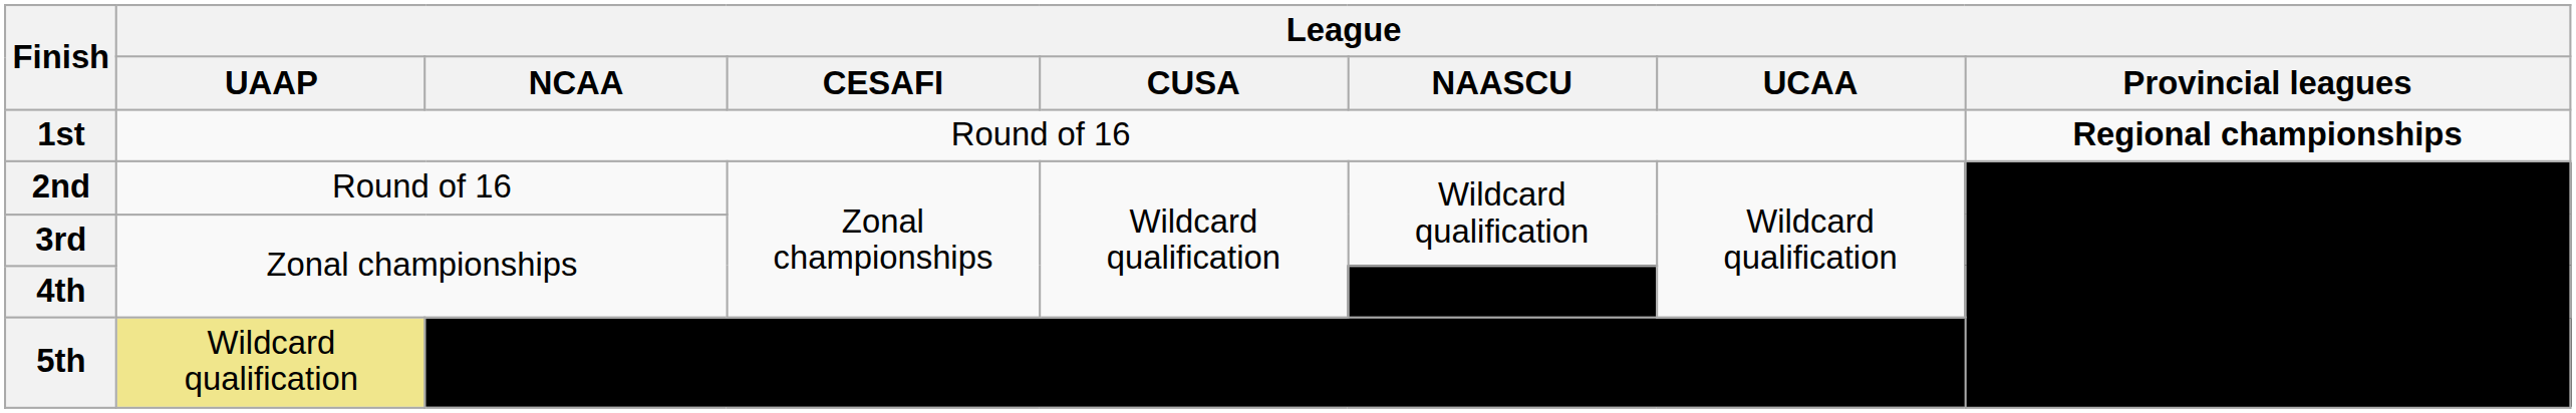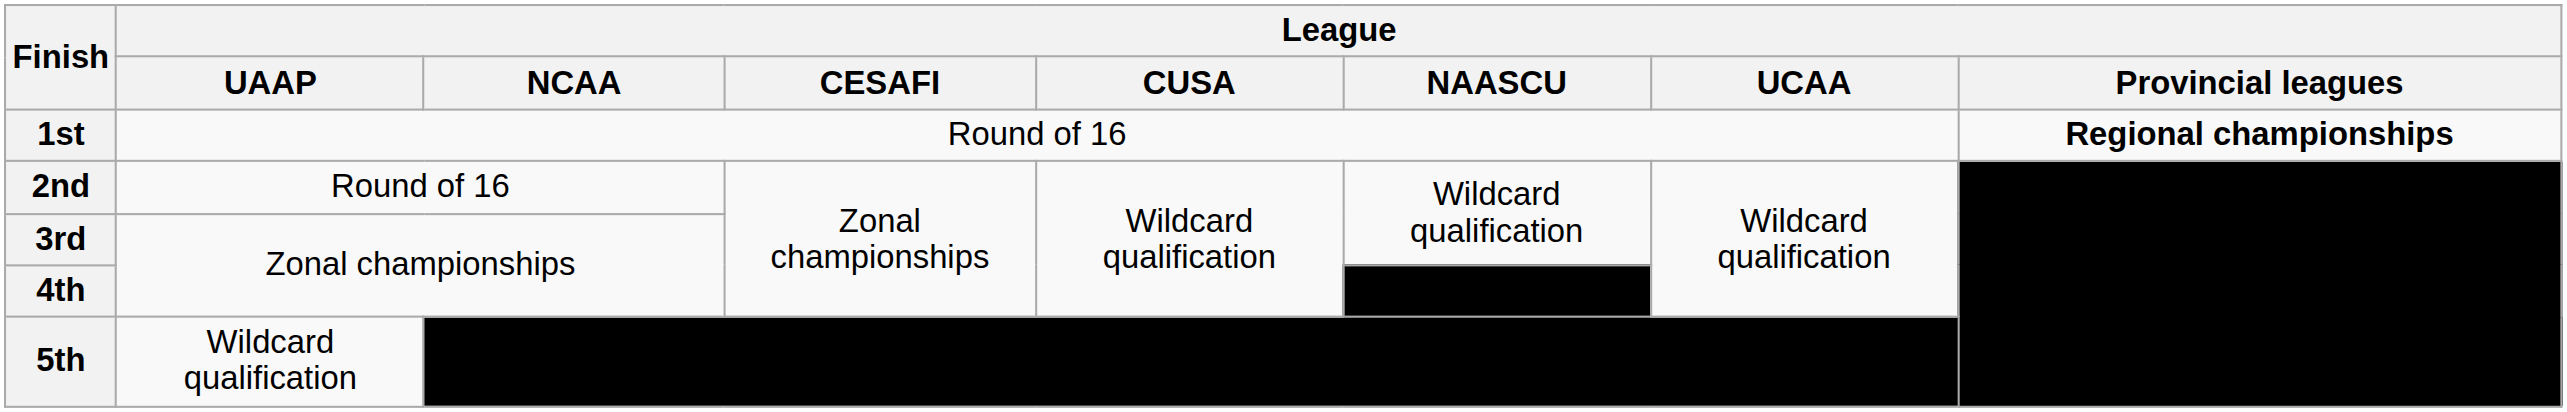5th | League / UAAP: khaki background -> no background
